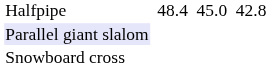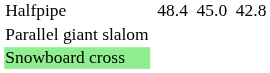Parallel giant slalom | column 1: lavender background -> no background
Snowboard cross | column 1: no background -> lightgreen background
